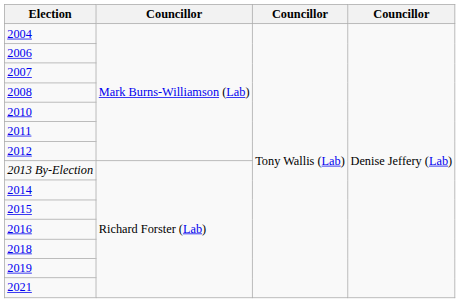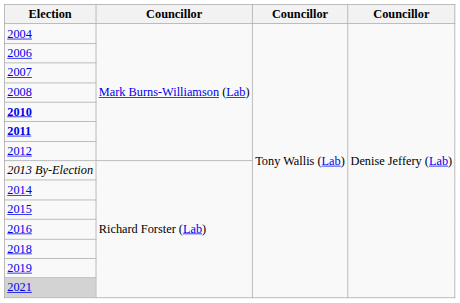2010 | Election: normal -> bold
2011 | Election: normal -> bold
2021 | Election: no background -> lightgrey background
